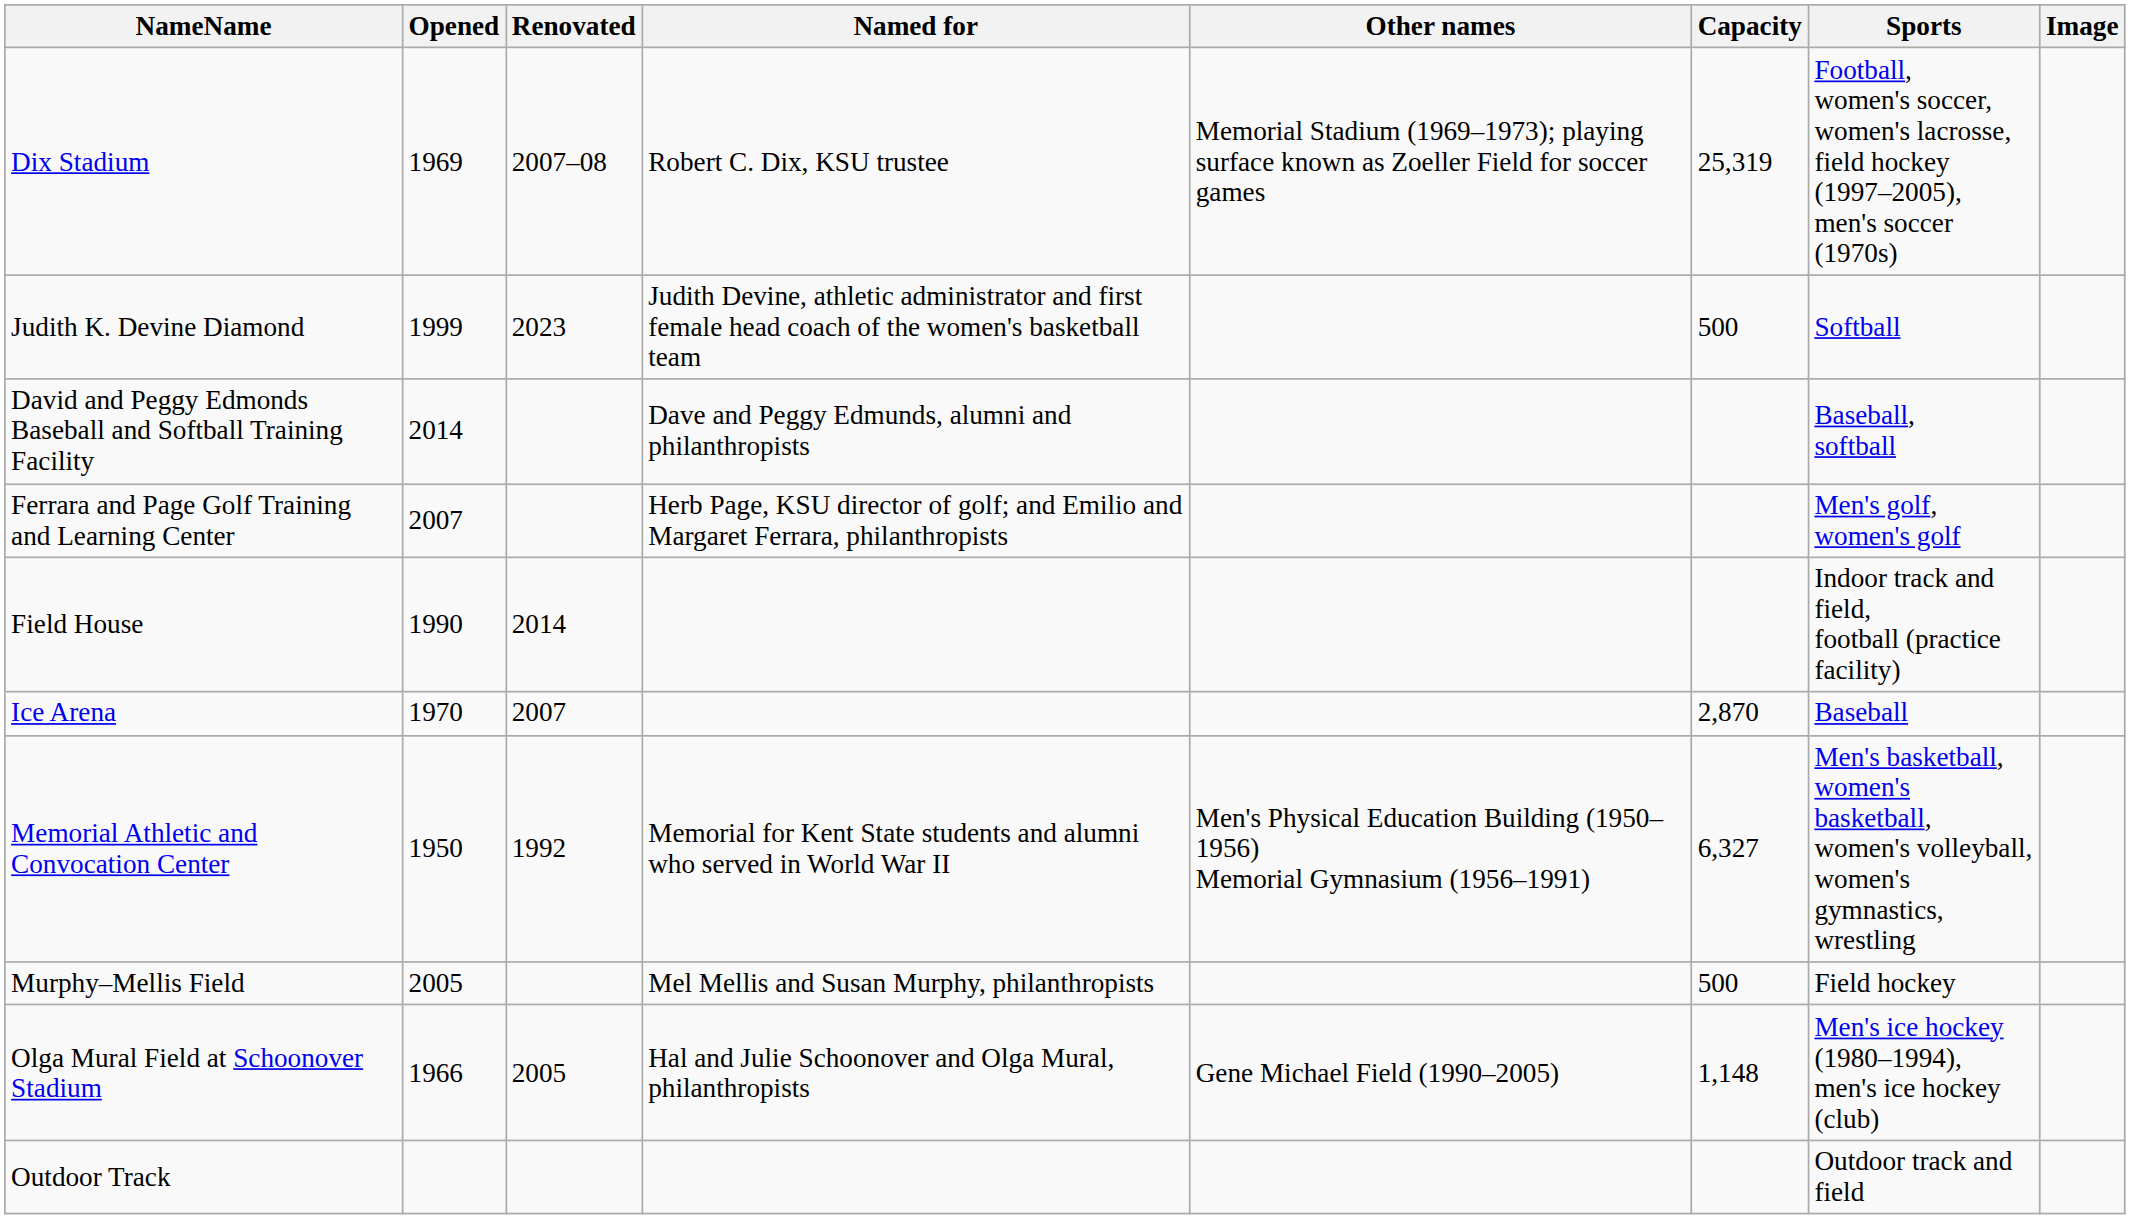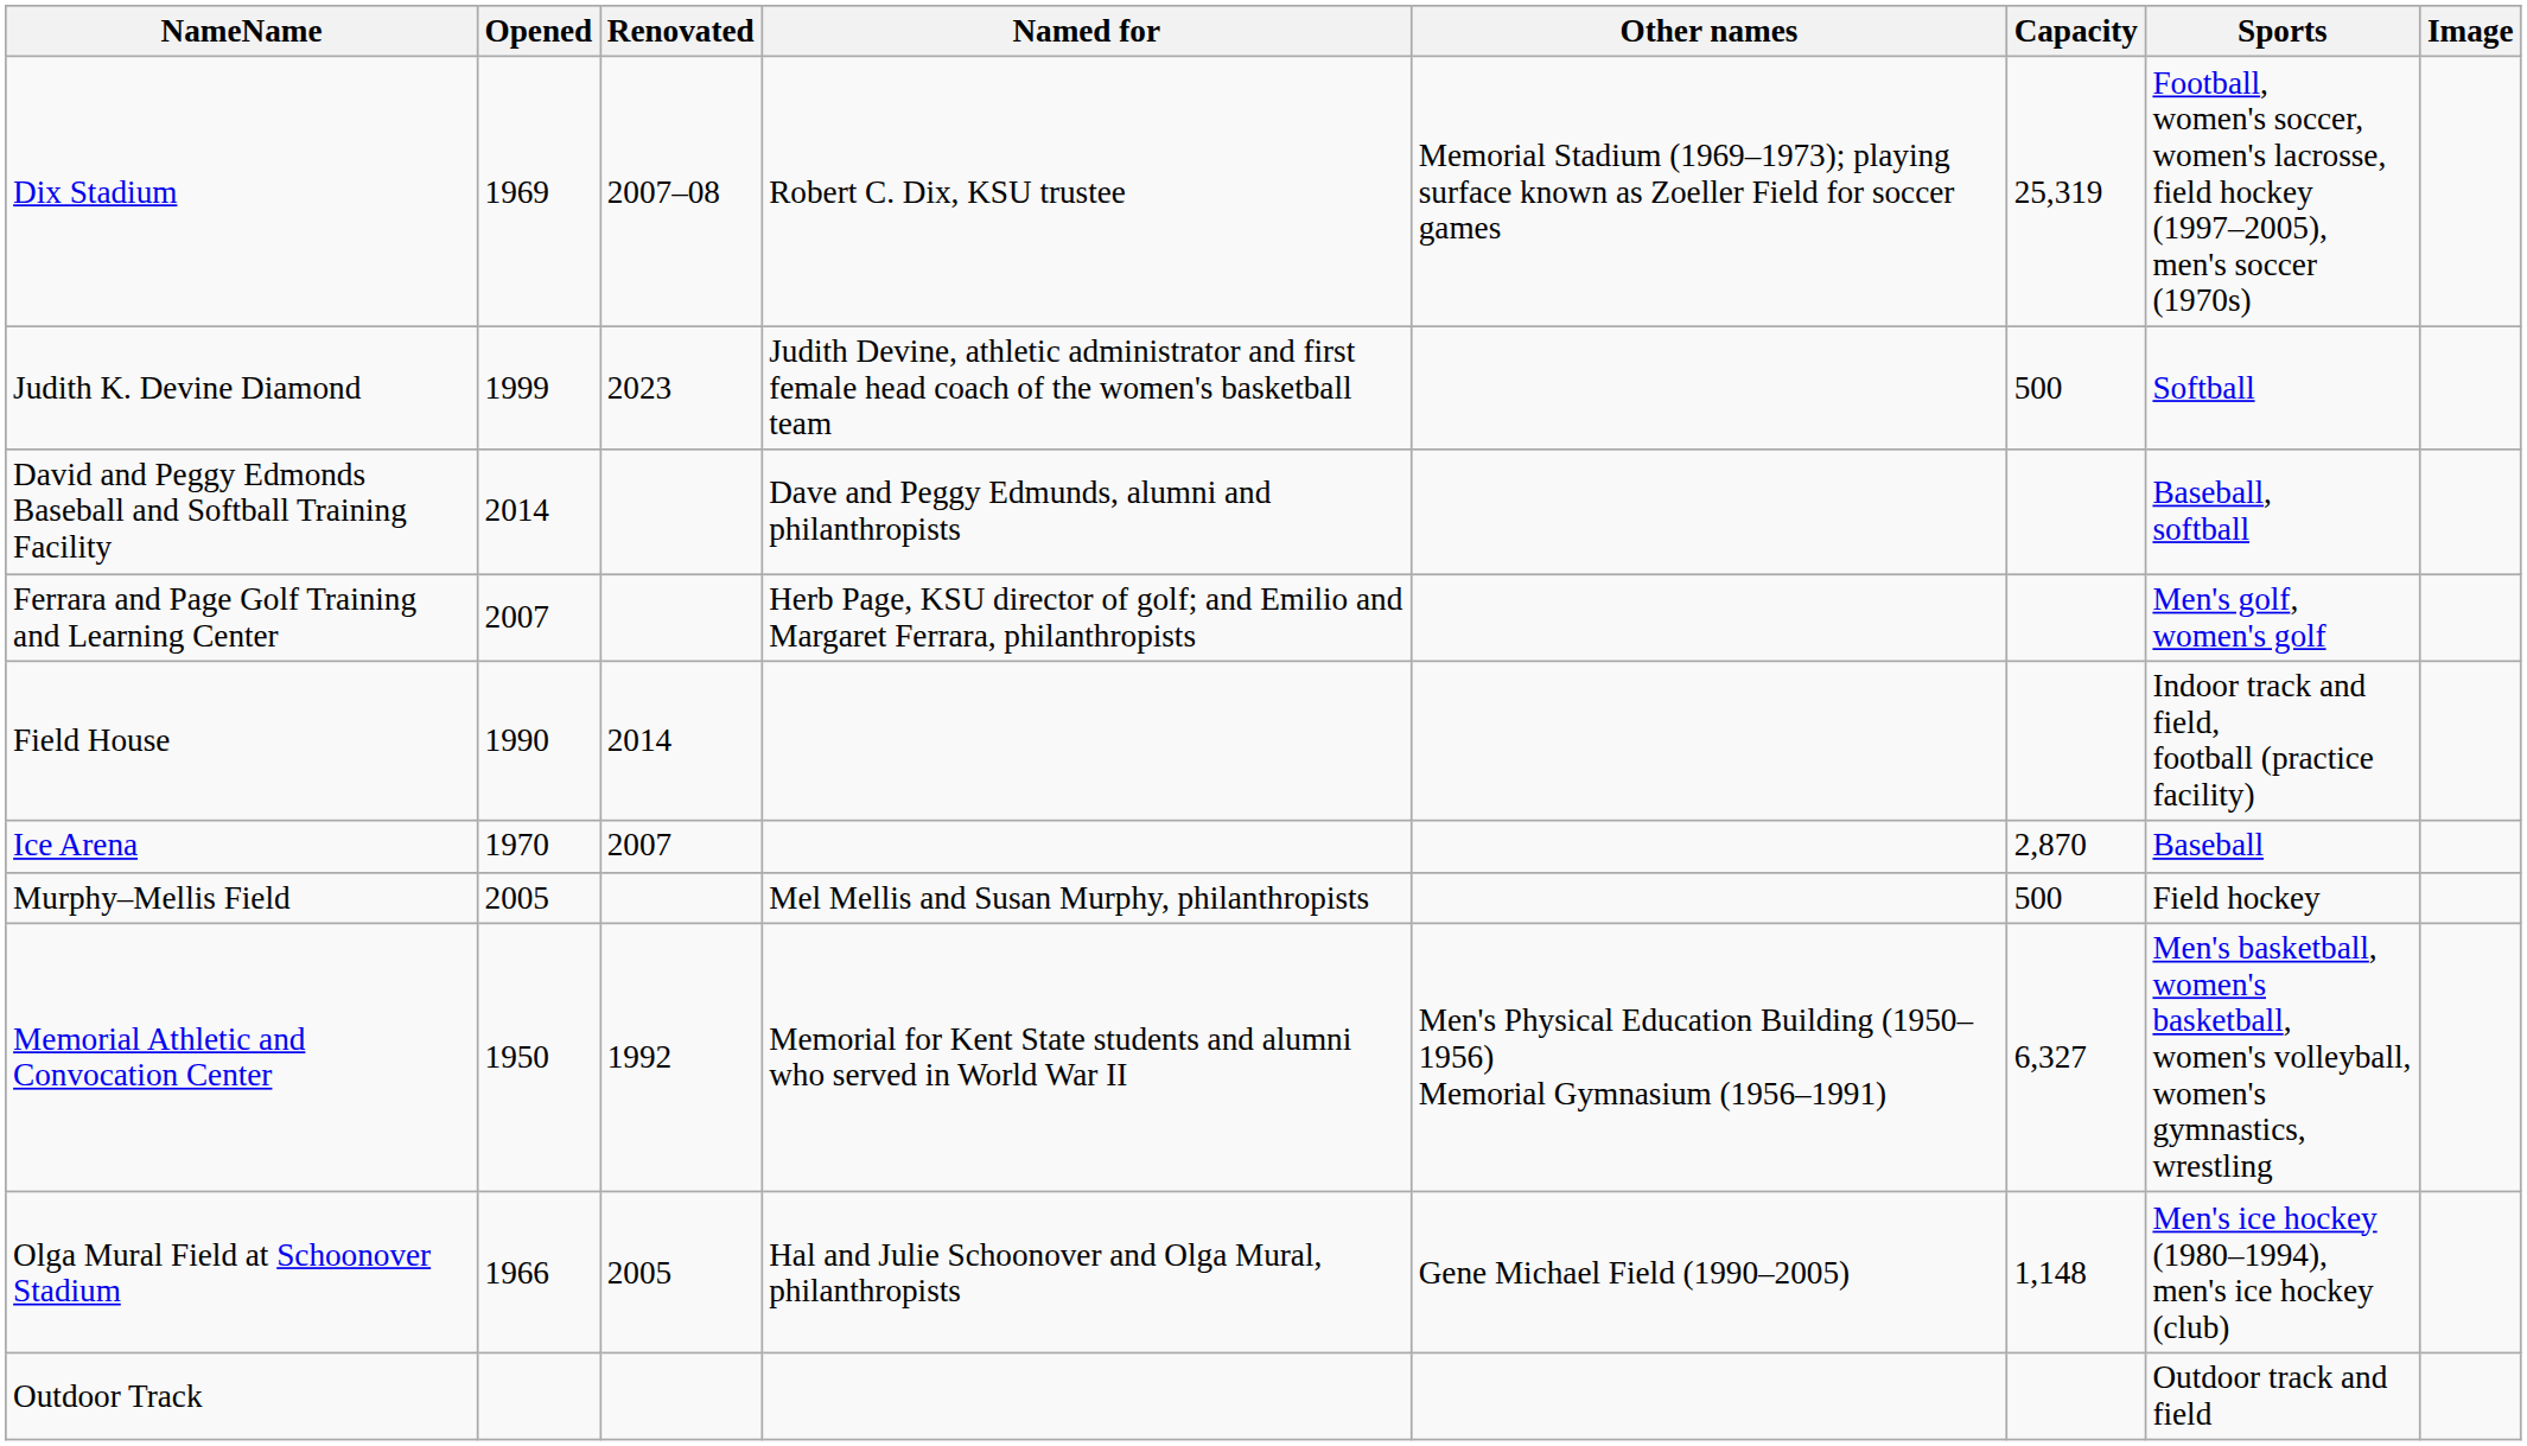rows swapped: Memorial Athletic and Convocation Center <-> Murphy–Mellis Field
